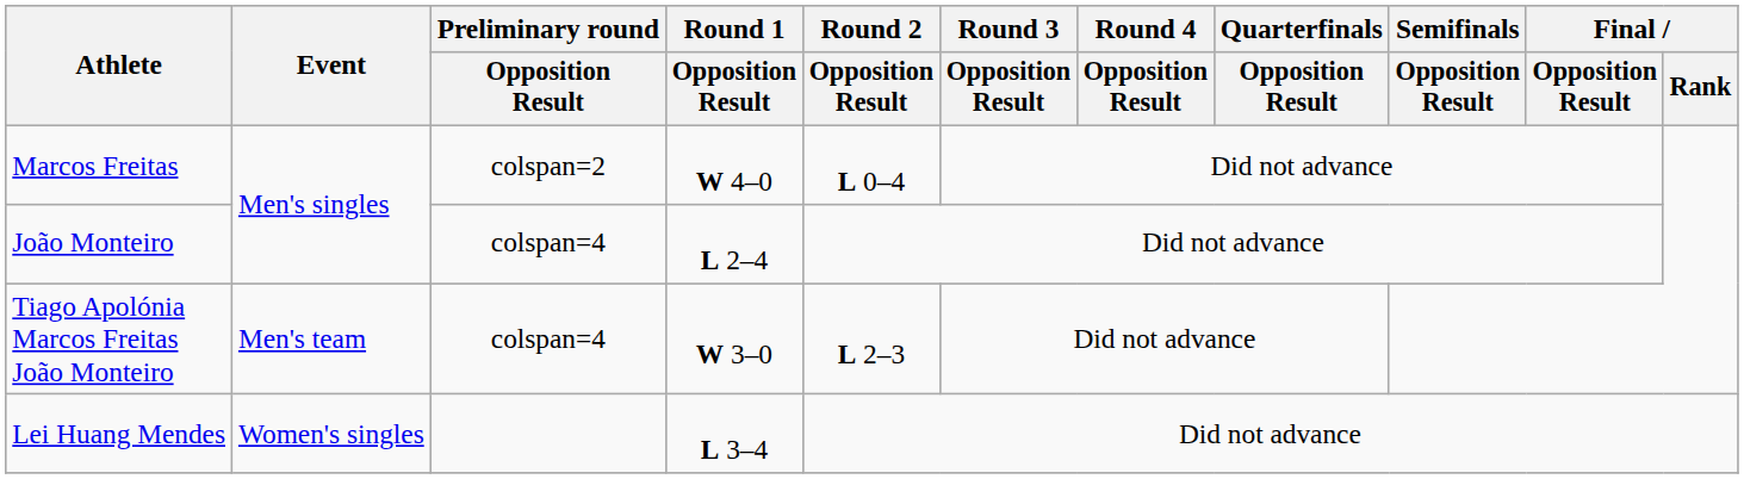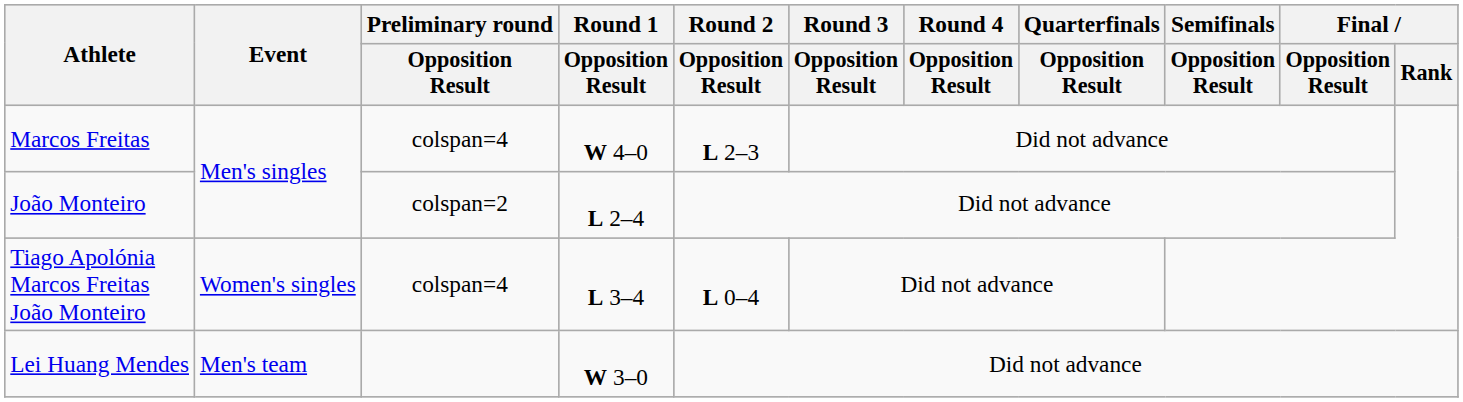Marcos Freitas | Preliminary round / Opposition Result: colspan=2 -> colspan=4
Marcos Freitas | Round 2 / Opposition Result: L 0–4 -> L 2–3
João Monteiro | Preliminary round / Opposition Result: colspan=4 -> colspan=2
Tiago Apolónia Marcos Freitas João Monteiro | Event: Men's team -> Women's singles
Tiago Apolónia Marcos Freitas João Monteiro | Round 1 / Opposition Result: W 3–0 -> L 3–4
Tiago Apolónia Marcos Freitas João Monteiro | Round 2 / Opposition Result: L 2–3 -> L 0–4
Lei Huang Mendes | Event: Women's singles -> Men's team
Lei Huang Mendes | Round 1 / Opposition Result: L 3–4 -> W 3–0
